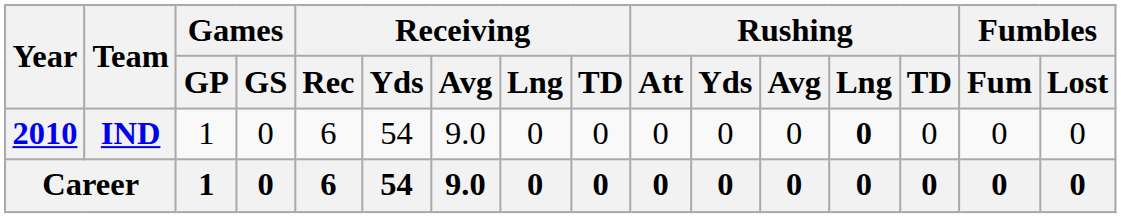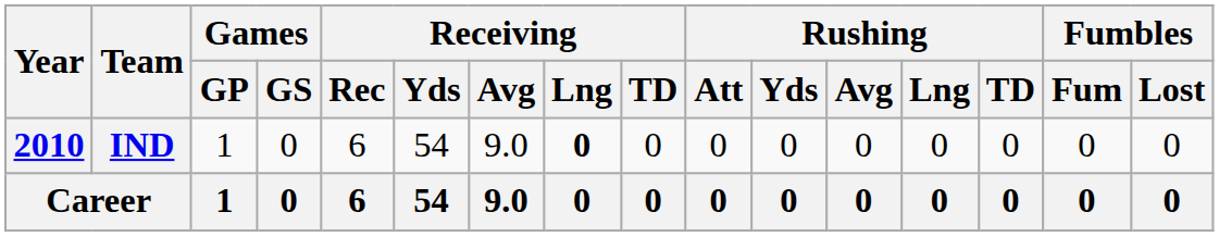IND | Receiving / Lng: normal -> bold
IND | Rushing / Lng: bold -> normal
